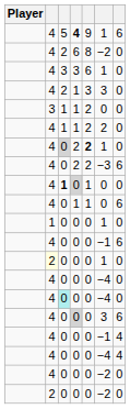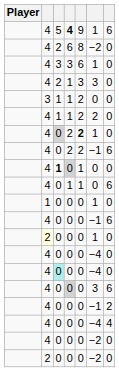row 9 | column 6: −3 -> −1
row 18 | column 7: 4 -> 2
